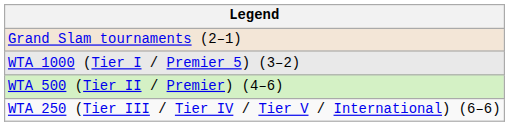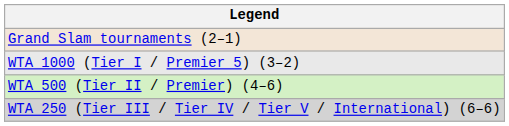row 5 | column 1: no background -> lightgrey background
